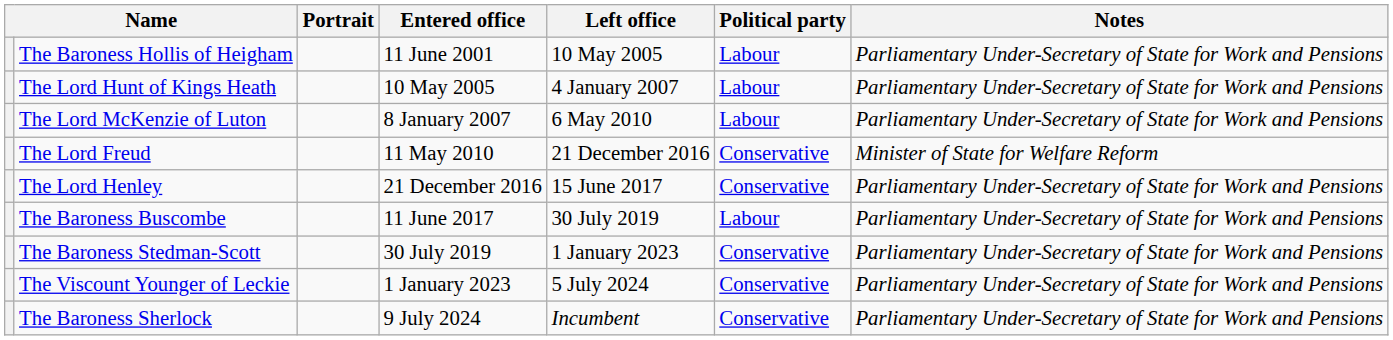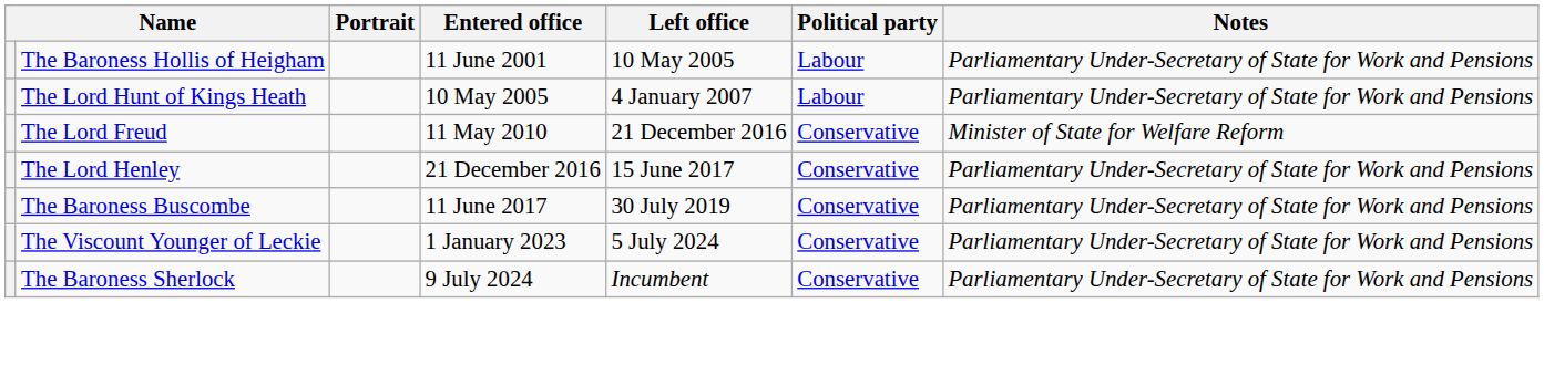- row: The Lord McKenzie of Luton | 8 January 2007 | 6 May 2010 | Labour | Parliamentary Under-Secretary of State for Work and Pensions
The Baroness Buscombe | Political party: Labour -> Conservative
- row: The Baroness Stedman-Scott | 30 July 2019 | 1 January 2023 | Conservative | Parliamentary Under-Secretary of State for Work and Pensions
